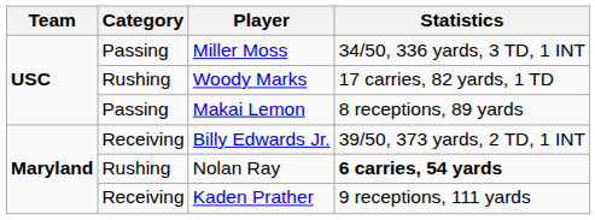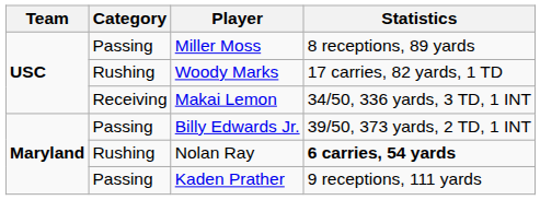Miller Moss | Statistics: 34/50, 336 yards, 3 TD, 1 INT -> 8 receptions, 89 yards
Makai Lemon | Category: Passing -> Receiving
Makai Lemon | Statistics: 8 receptions, 89 yards -> 34/50, 336 yards, 3 TD, 1 INT
Billy Edwards Jr. | Category: Receiving -> Passing
Kaden Prather | Category: Receiving -> Passing
